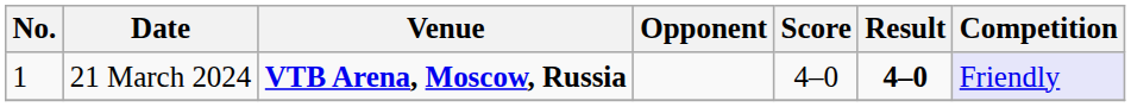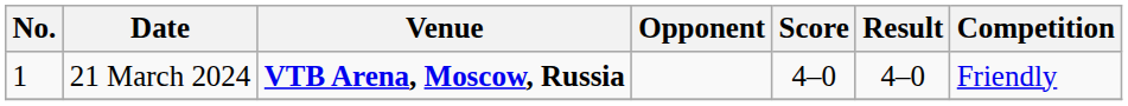21 March 2024 | Result: bold -> normal
21 March 2024 | Competition: lavender background -> no background
